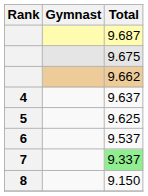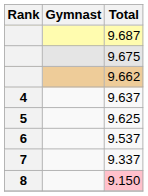9.337 | Total: lightgreen background -> no background
9.150 | Total: no background -> pink background
